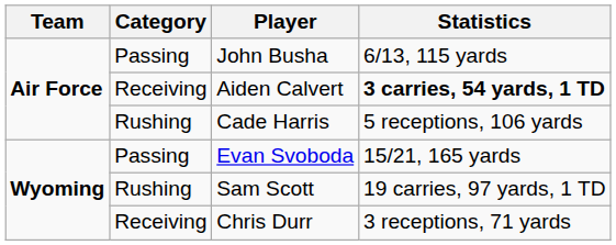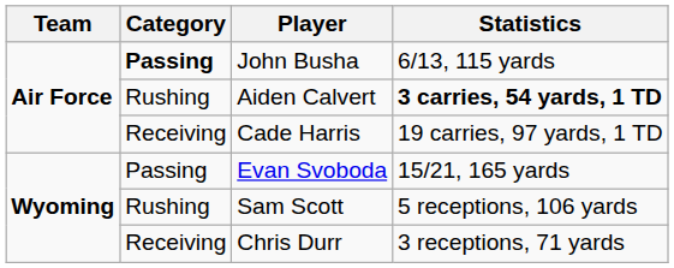John Busha | Category: normal -> bold
Aiden Calvert | Category: Receiving -> Rushing
Cade Harris | Category: Rushing -> Receiving
Cade Harris | Statistics: 5 receptions, 106 yards -> 19 carries, 97 yards, 1 TD
Sam Scott | Statistics: 19 carries, 97 yards, 1 TD -> 5 receptions, 106 yards
